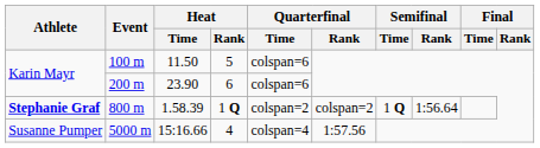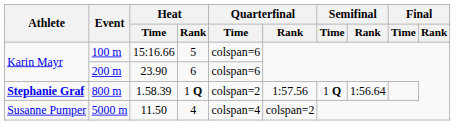100 m | Heat / Time: 11.50 -> 15:16.66
800 m | Quarterfinal / Rank: colspan=2 -> 1:57.56
5000 m | Heat / Time: 15:16.66 -> 11.50
5000 m | Quarterfinal / Rank: 1:57.56 -> colspan=2
